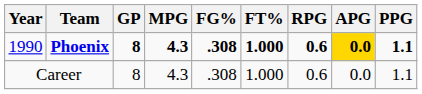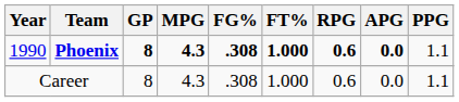1990 | APG: gold background -> no background
1990 | PPG: bold -> normal
